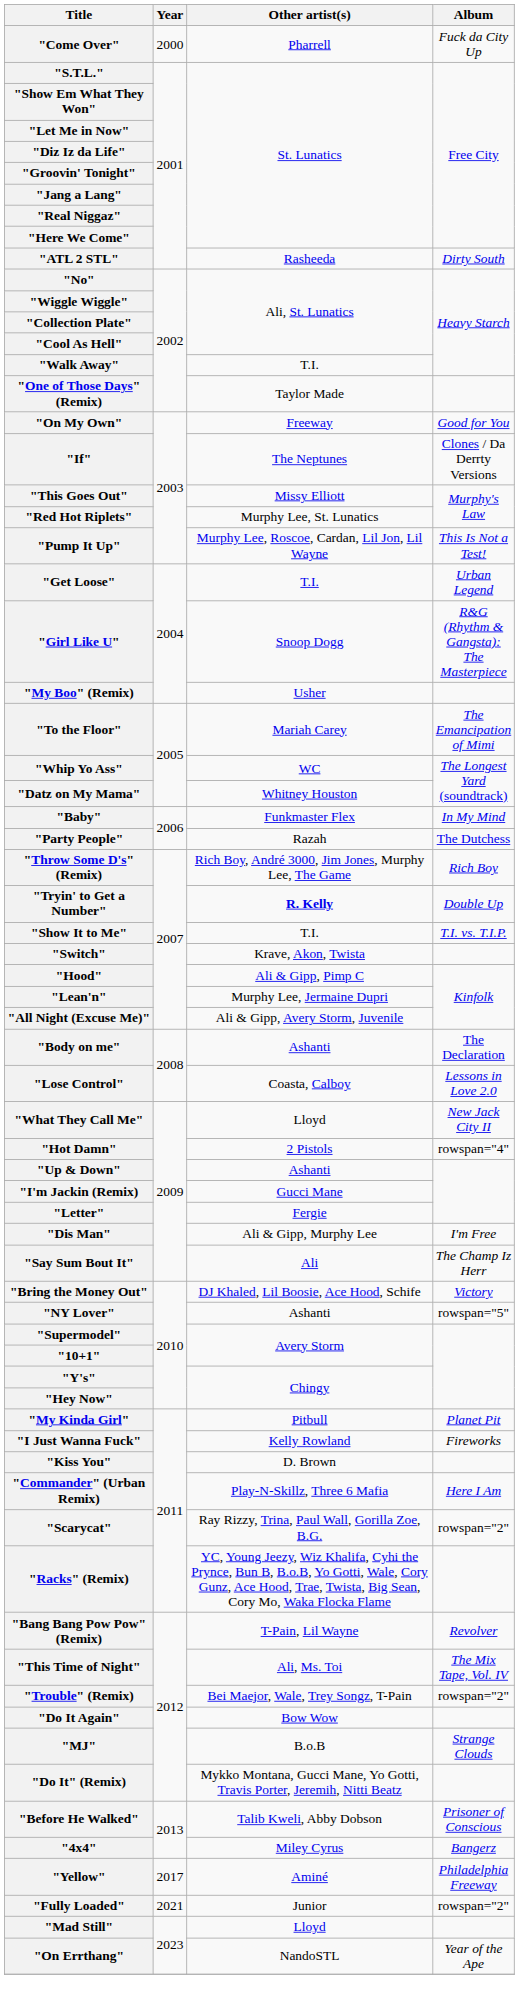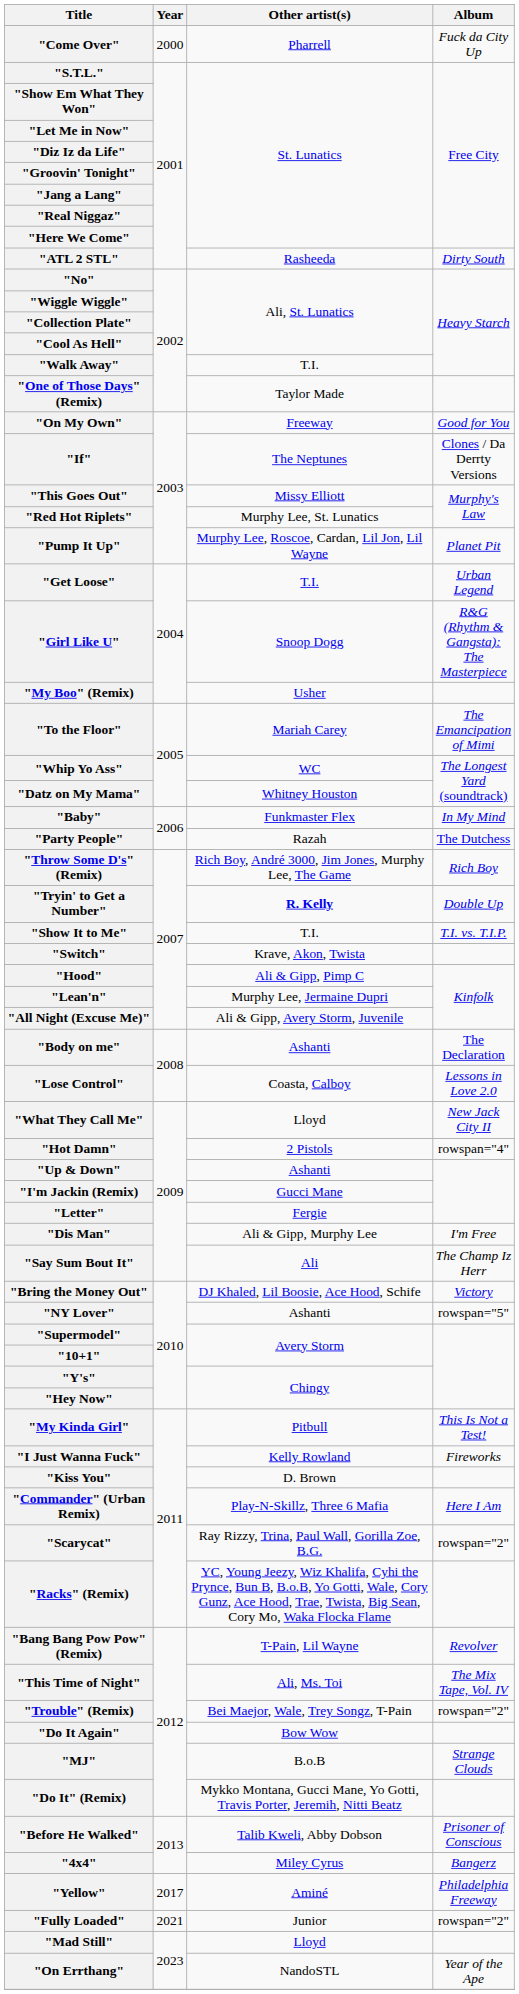"Pump It Up" | Album: This Is Not a Test! -> Planet Pit
"My Kinda Girl" | Album: Planet Pit -> This Is Not a Test!
